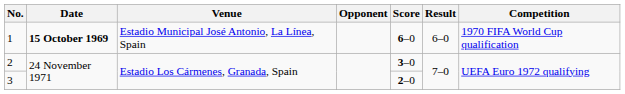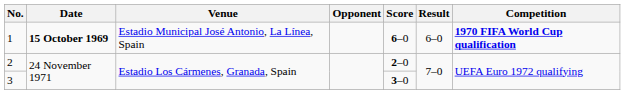1 | Competition: normal -> bold
2 | Score: 3–0 -> 2–0
3 | Score: 2–0 -> 3–0
